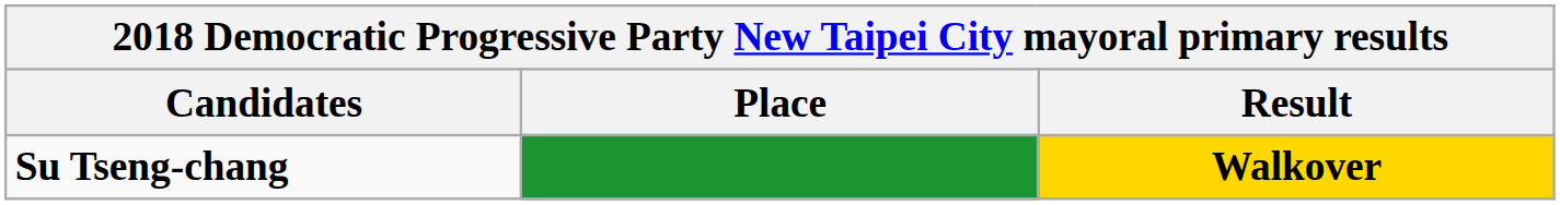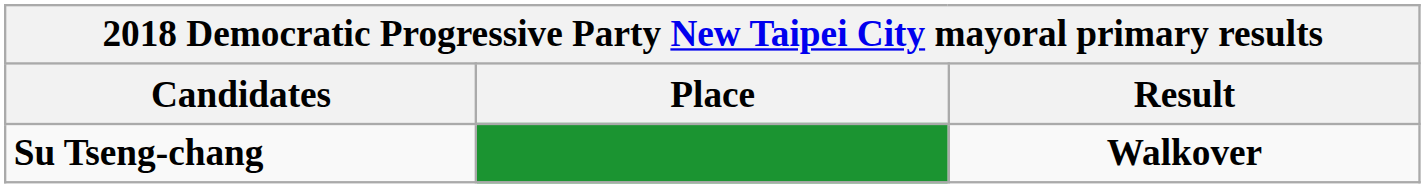Su Tseng-chang | Result: gold background -> no background
